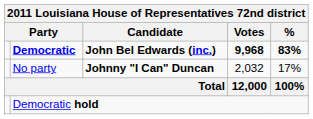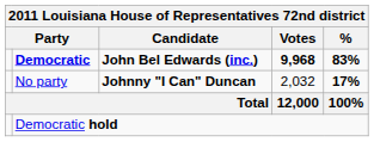No party | 2011 Louisiana House of Representatives 72nd district / %: normal -> bold
